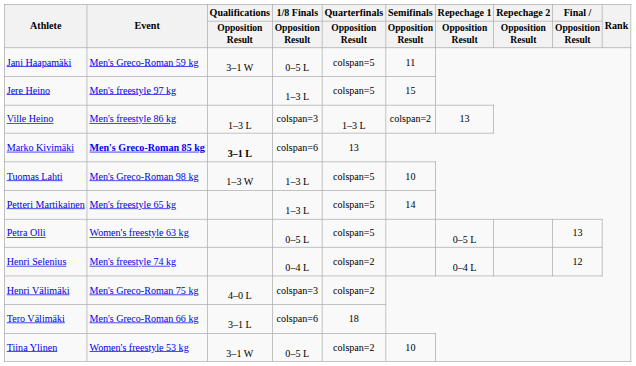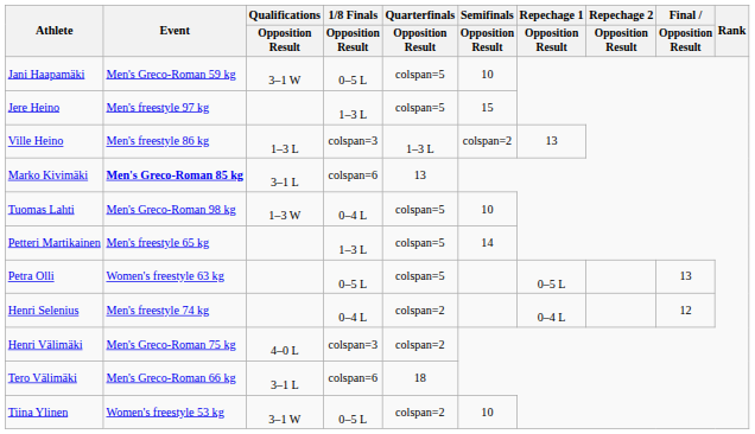Jani Haapamäki | Semifinals / Opposition Result: 11 -> 10
Marko Kivimäki | Qualifications / Opposition Result: bold -> normal
Tuomas Lahti | 1/8 Finals / Opposition Result: 1–3 L -> 0–4 L
